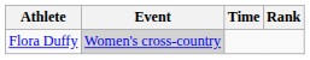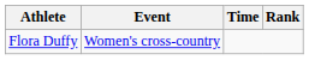Flora Duffy | Event: lightgrey background -> no background
